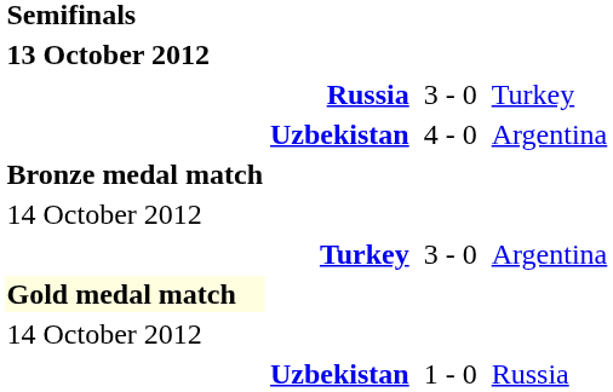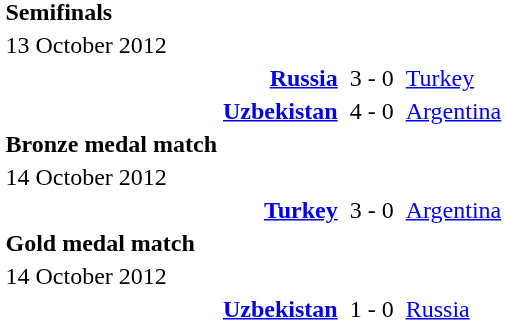13 October 2012 | Semifinals: bold -> normal
Gold medal match | Semifinals: lightyellow background -> no background
